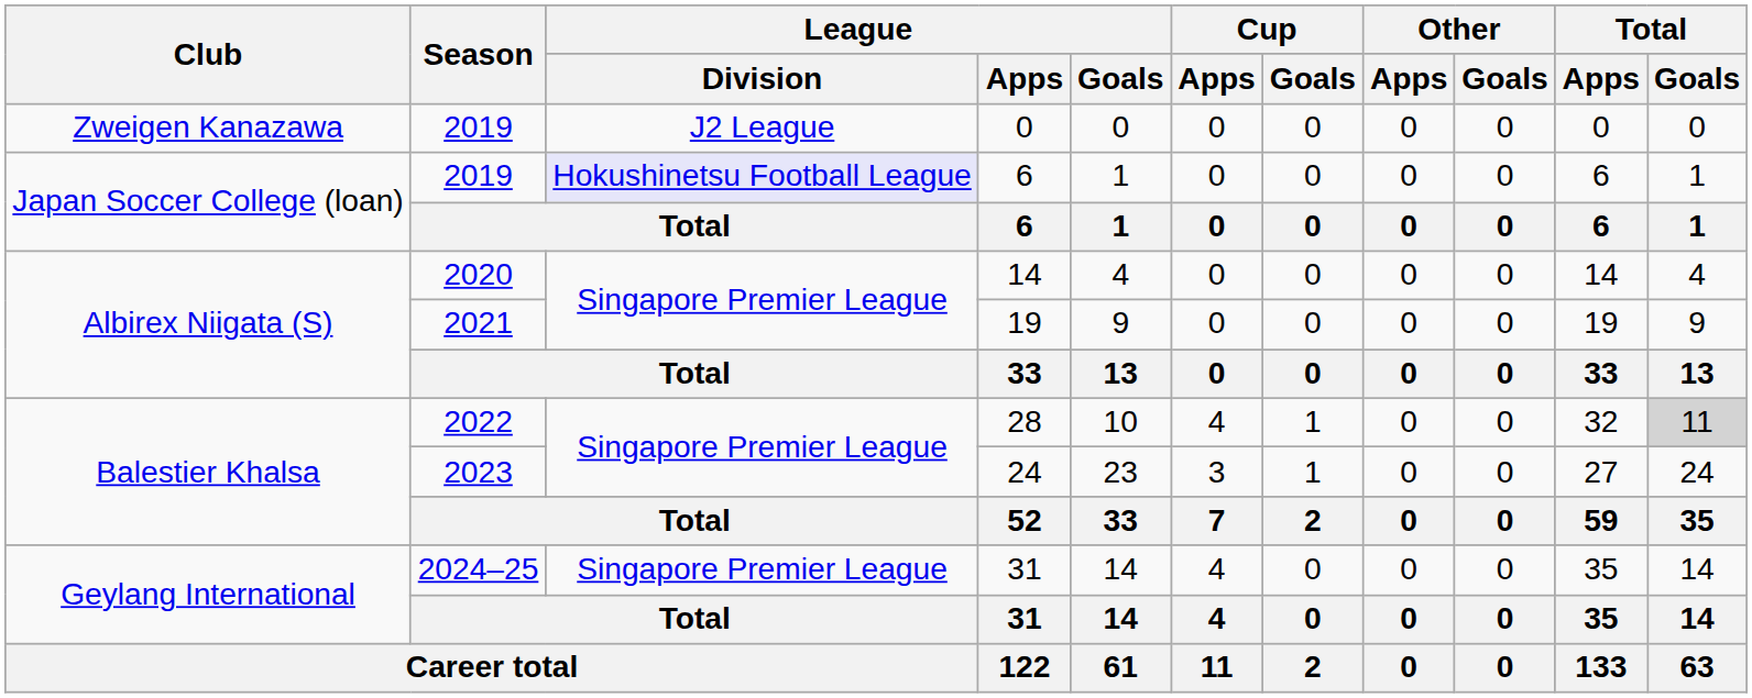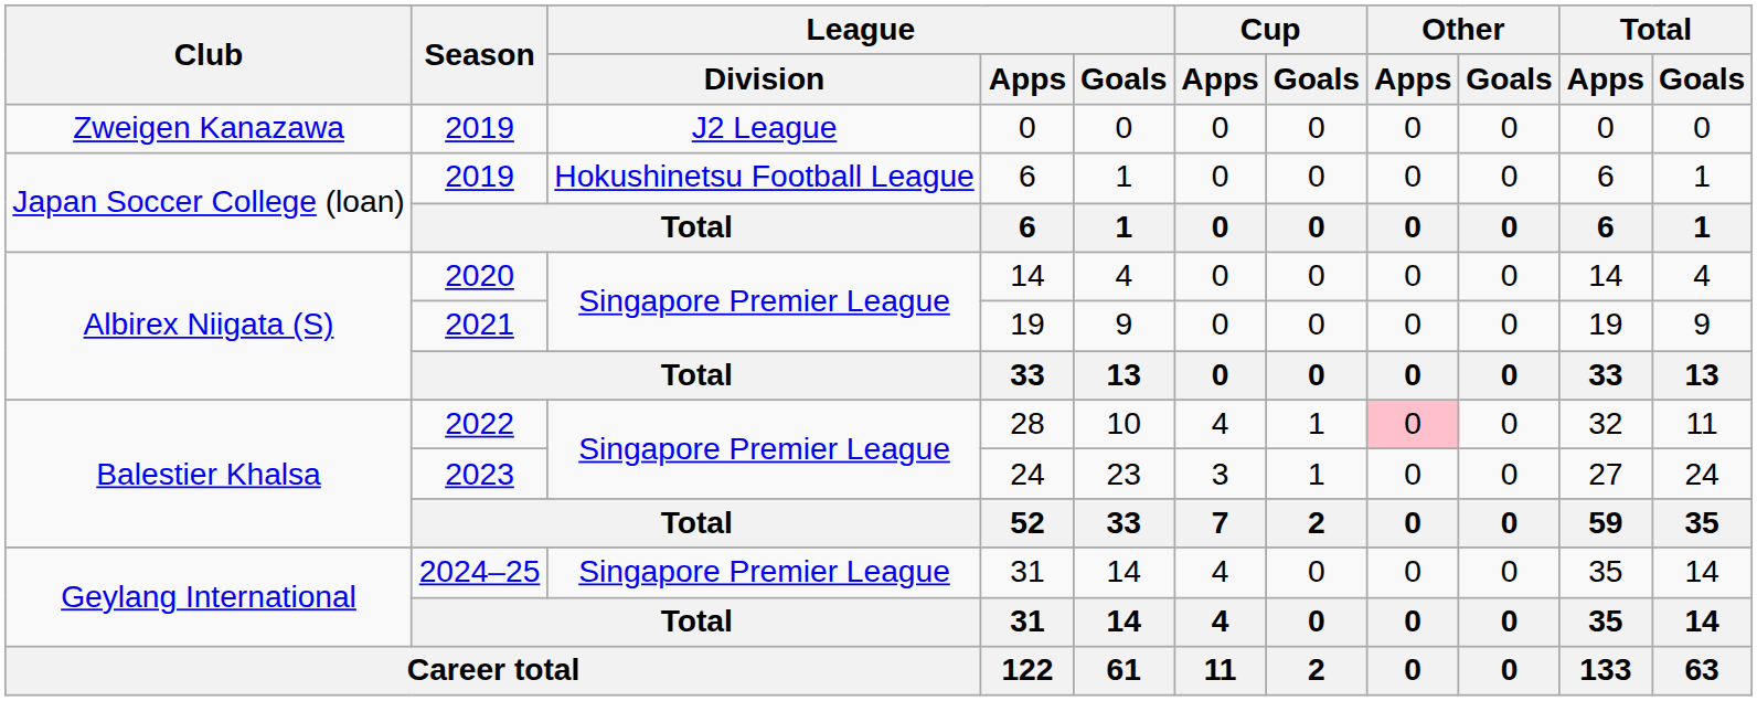2019 / 6 | League / Division: lavender background -> no background
28 | Other / Apps: no background -> pink background
28 | Total / Goals: lightgrey background -> no background
